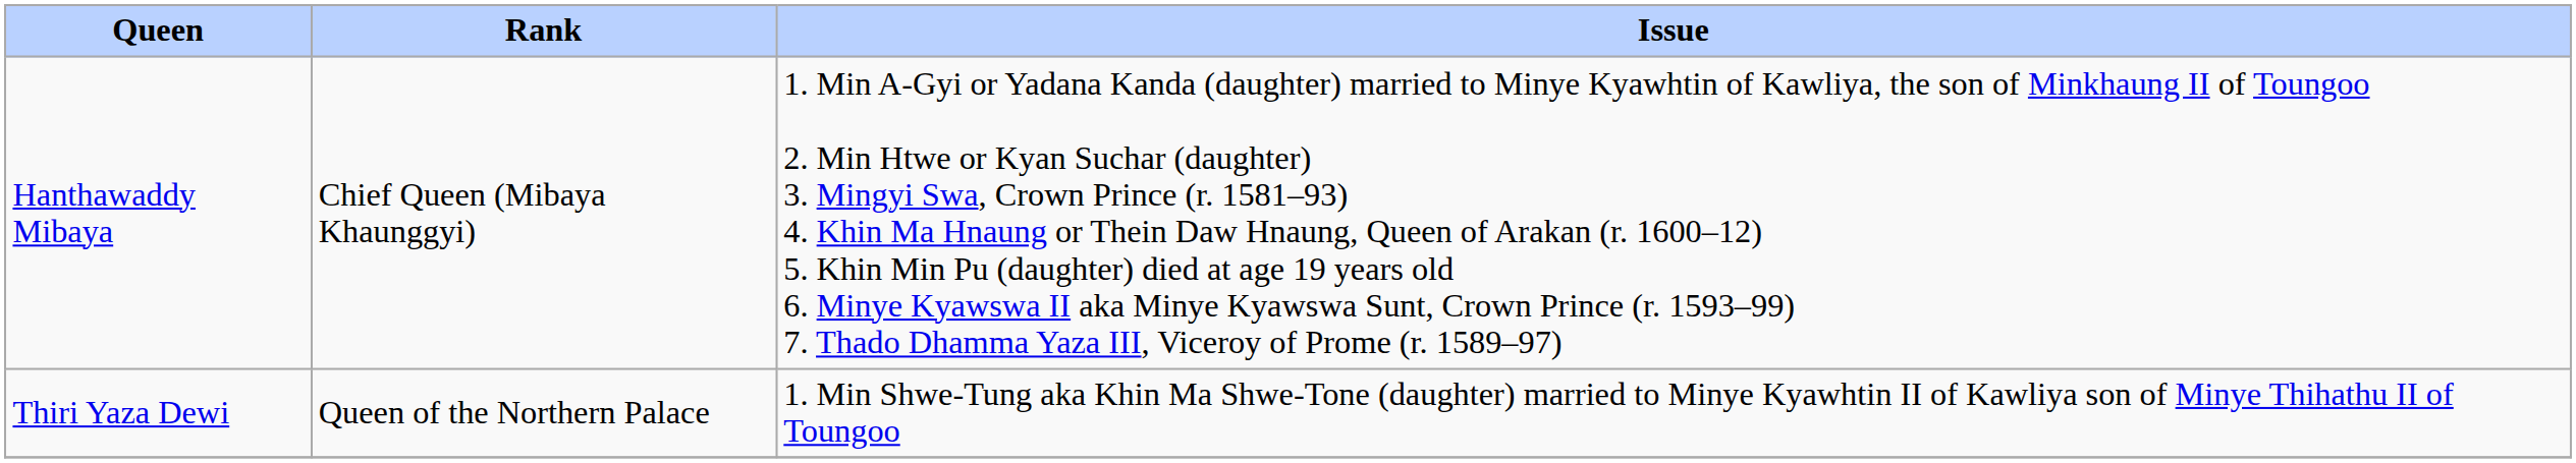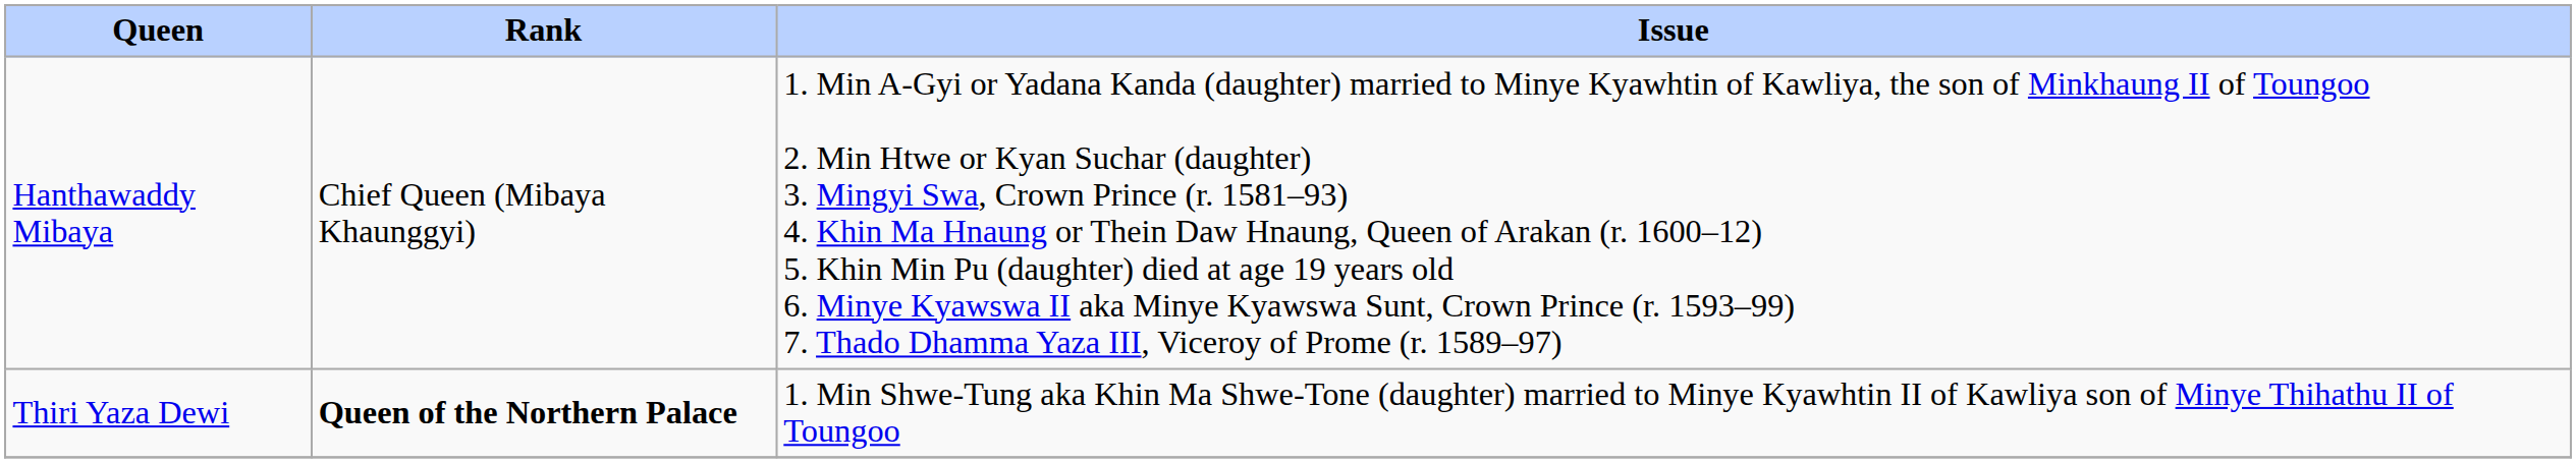Thiri Yaza Dewi | Rank: normal -> bold
